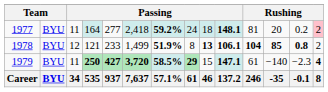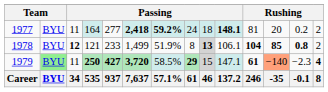1977 | column 6: normal -> bold
1977 | column 14: pink background -> no background
1978 | column 3: normal -> bold
1978 | column 7: bold -> normal
1978 | column 9: no background -> lightgrey background
1978 | column 10: bold -> normal
1979 | column 2: no background -> lightgreen background
1979 | column 7: bold -> normal
1979 | column 9: no background -> lightgrey background
1979 | column 10: bold -> normal
1979 | column 11: normal -> bold
1979 | column 12: no background -> lightsalmon background
